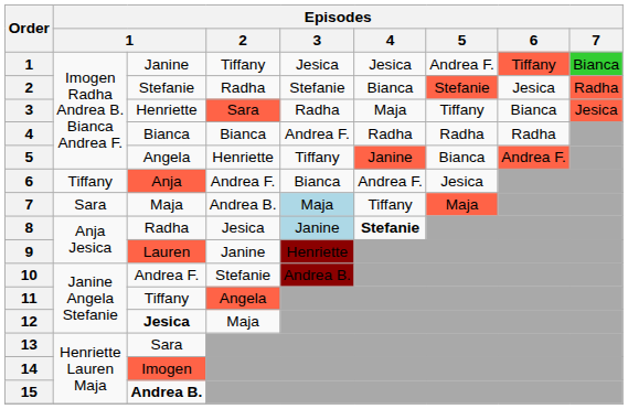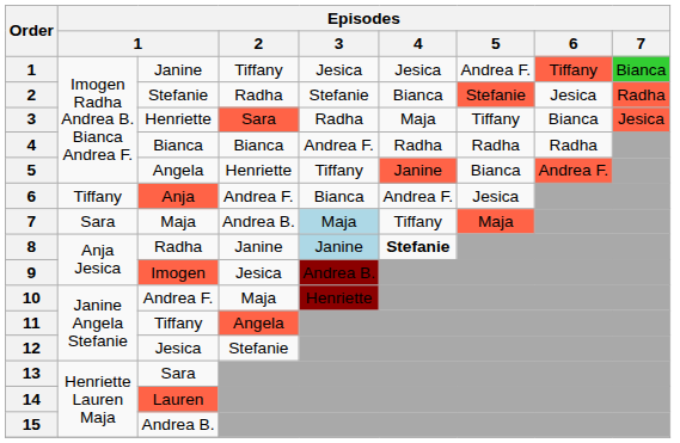8 | Episodes / 2: Jesica -> Janine
9 | column 3: Lauren -> Imogen
9 | Episodes / 2: Janine -> Jesica
9 | Episodes / 3: Henriette -> Andrea B.
10 | Episodes / 2: Stefanie -> Maja
10 | Episodes / 3: Andrea B. -> Henriette
12 | column 3: bold -> normal
12 | Episodes / 2: Maja -> Stefanie
14 | column 3: Imogen -> Lauren
15 | column 3: bold -> normal
